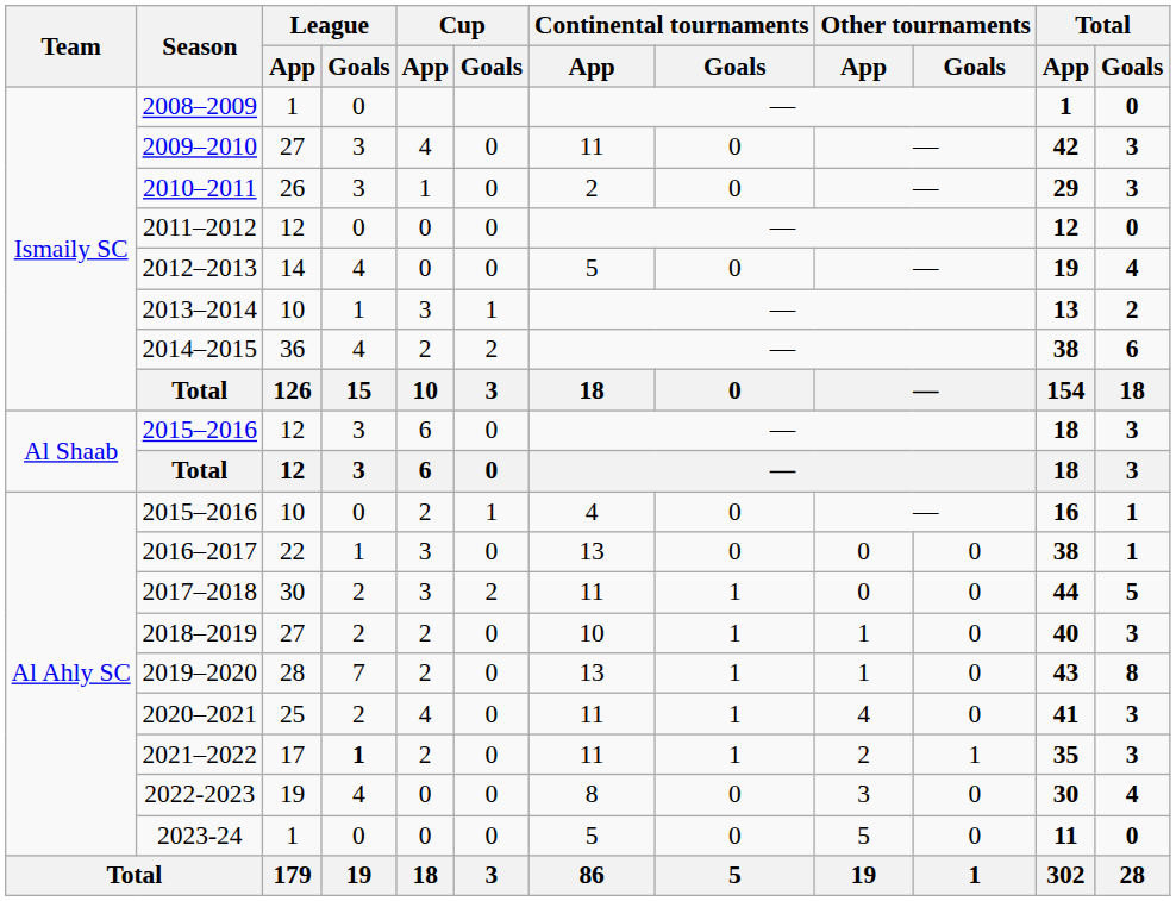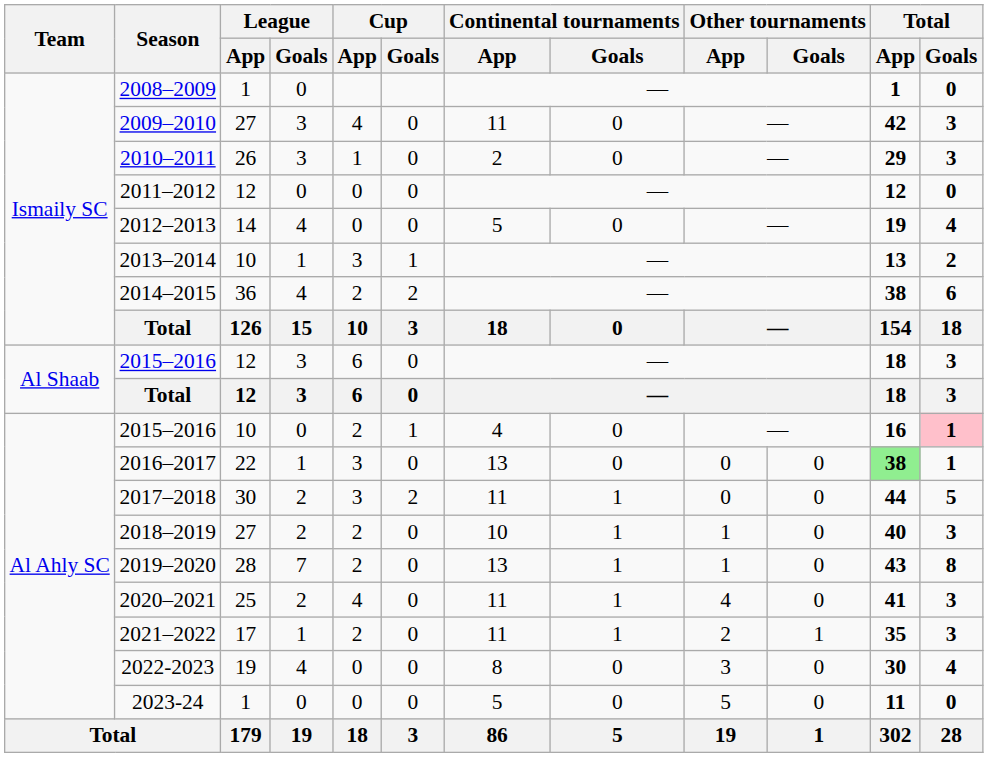2015–2016 / 10 | Total / Goals: no background -> pink background
2016–2017 | Total / App: no background -> lightgreen background
2021–2022 | League / Goals: bold -> normal
